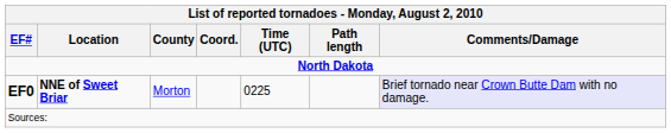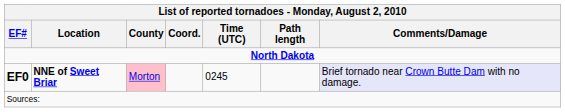EF0 | County: no background -> pink background
EF0 | Time (UTC): 0225 -> 0245
